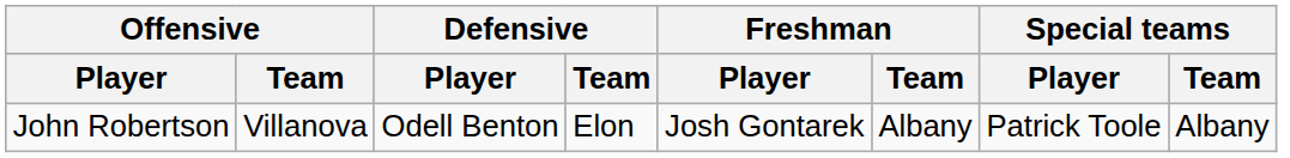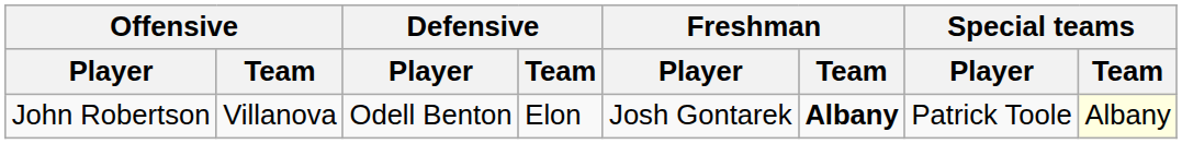John Robertson | Freshman / Team: normal -> bold
John Robertson | Special teams / Team: no background -> lightyellow background
